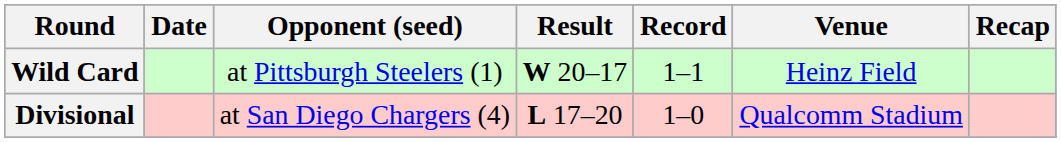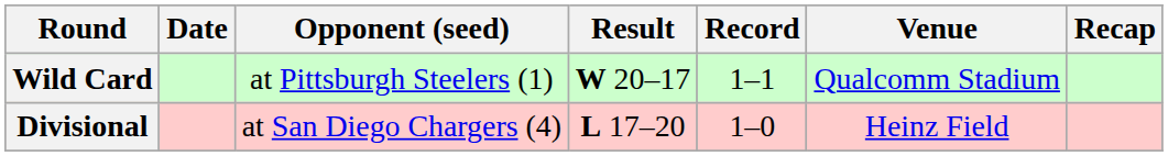Wild Card | Venue: Heinz Field -> Qualcomm Stadium
Divisional | Venue: Qualcomm Stadium -> Heinz Field
